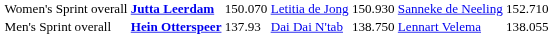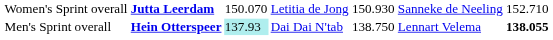row 2 | column 3: no background -> paleturquoise background
row 2 | column 7: normal -> bold
